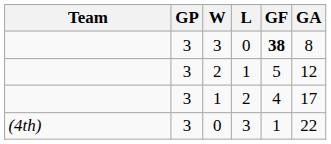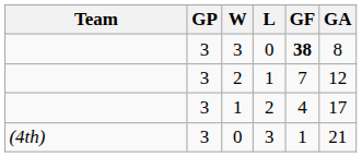row 3 | GF: 5 -> 7
row 5 | GA: 22 -> 21
